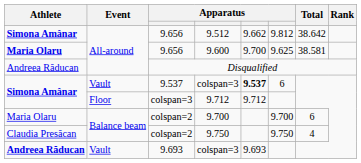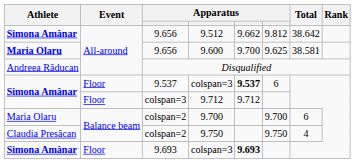9.537 / colspan=3 | Event: Vault -> Floor
9.693 / colspan=3 | Athlete: Andreea Răducan -> Simona Amânar
9.693 / colspan=3 | Event: Vault -> Floor
9.693 / colspan=3 | column 5: normal -> bold
